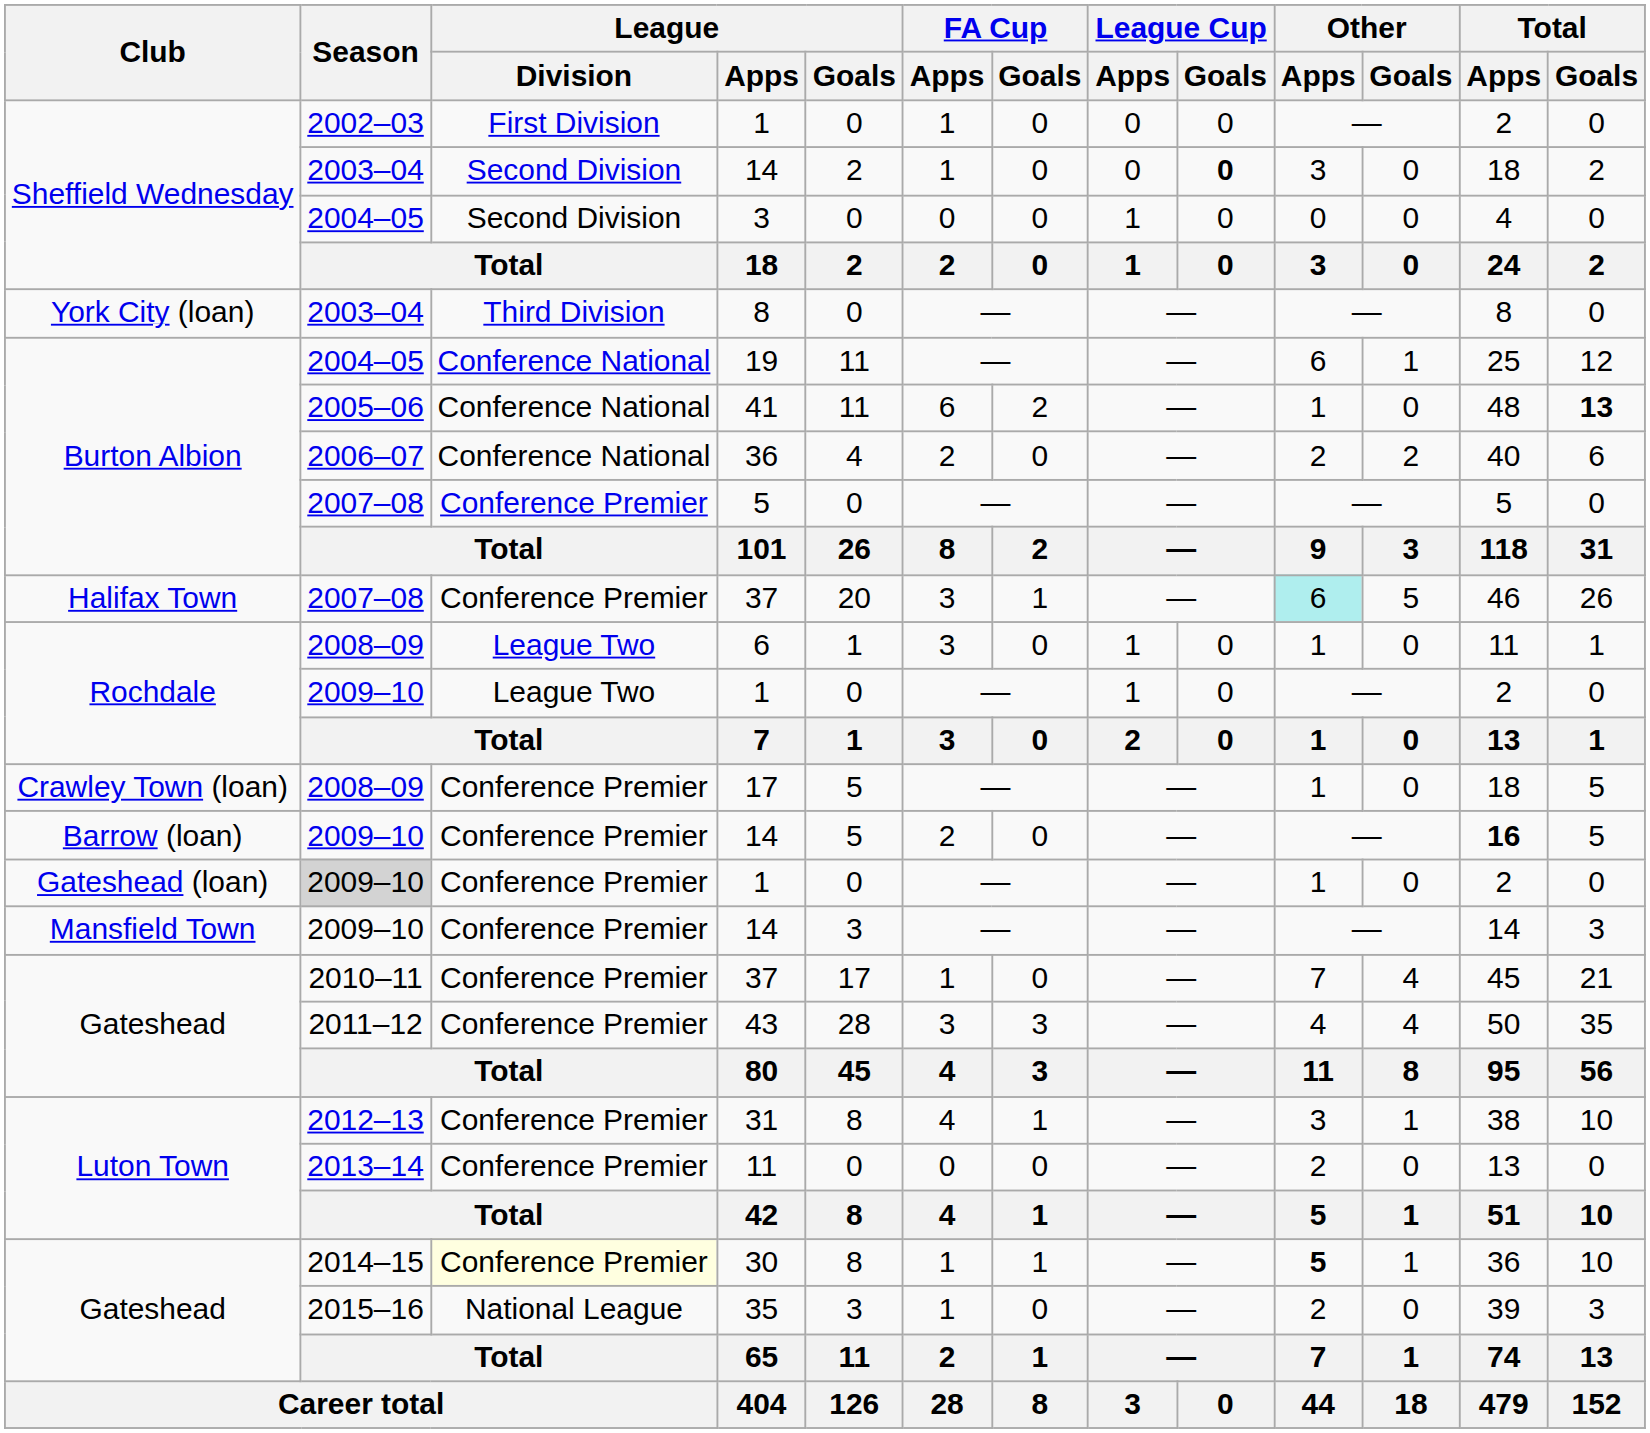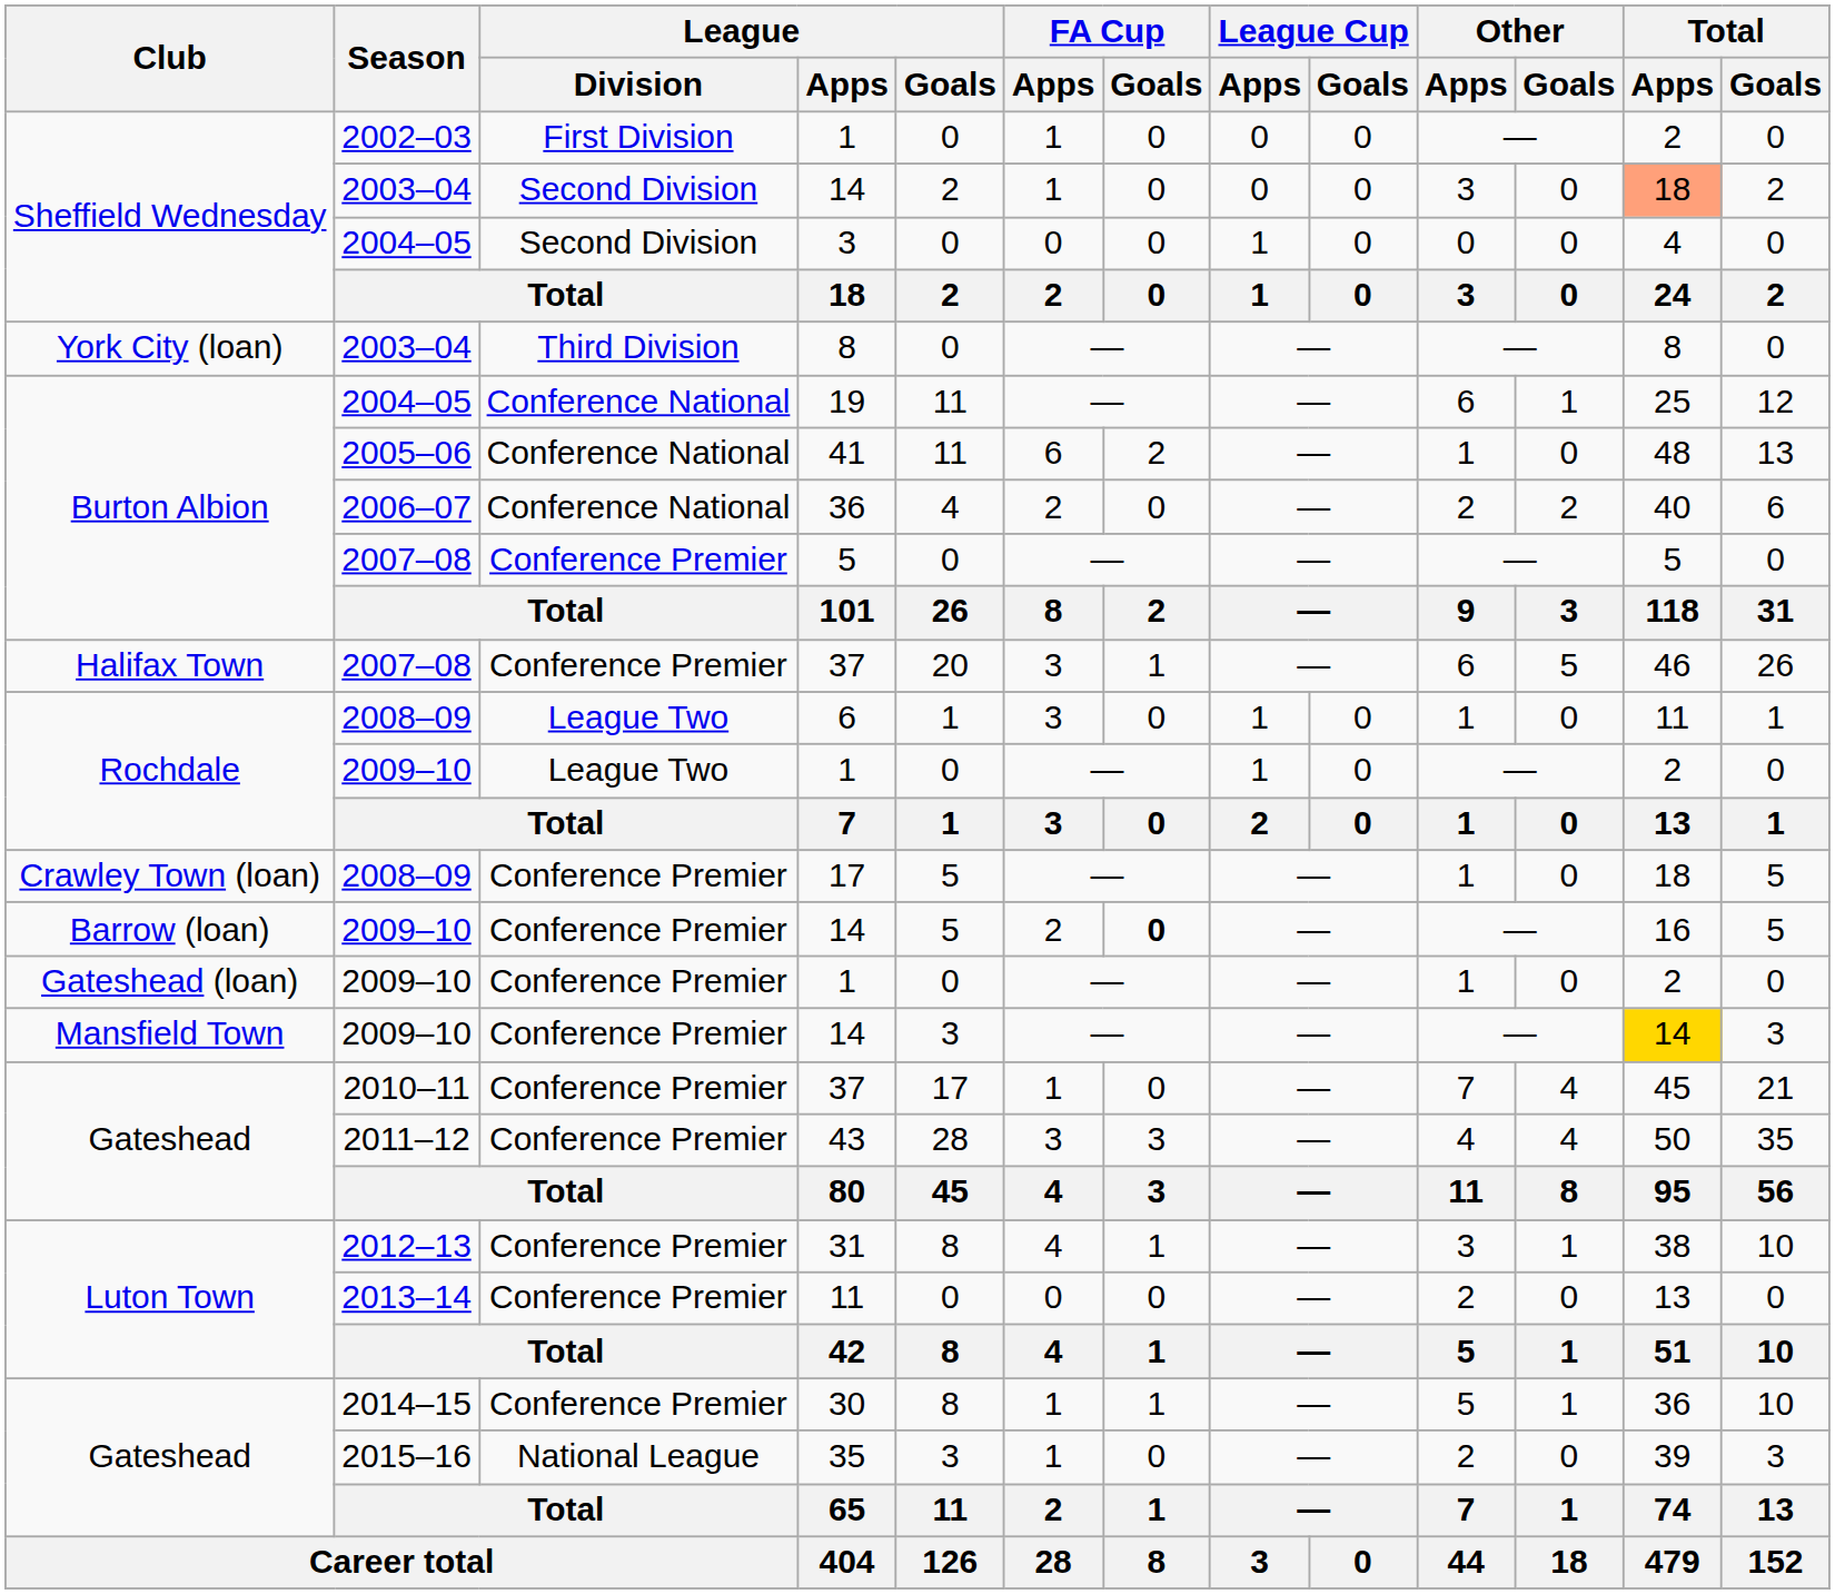Sheffield Wednesday / 14 | League Cup / Goals: bold -> normal
Sheffield Wednesday / 14 | Total / Apps: no background -> lightsalmon background
41 | Total / Goals: bold -> normal
Halifax Town / 37 | Other / Apps: paleturquoise background -> no background
Barrow (loan) / 14 | FA Cup / Goals: normal -> bold
Barrow (loan) / 14 | Total / Apps: bold -> normal
Gateshead (loan) / 1 | Season: lightgrey background -> no background
Mansfield Town / 14 | Total / Apps: no background -> gold background
30 | League / Division: lightyellow background -> no background
30 | Other / Apps: bold -> normal
